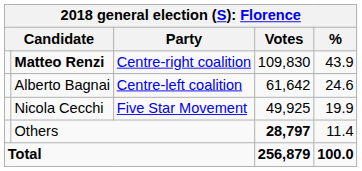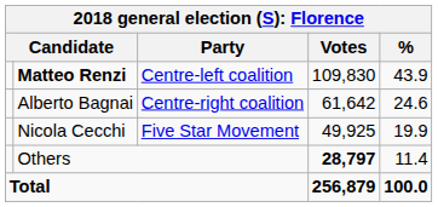Matteo Renzi | Party: Centre-right coalition -> Centre-left coalition
Alberto Bagnai | Party: Centre-left coalition -> Centre-right coalition
